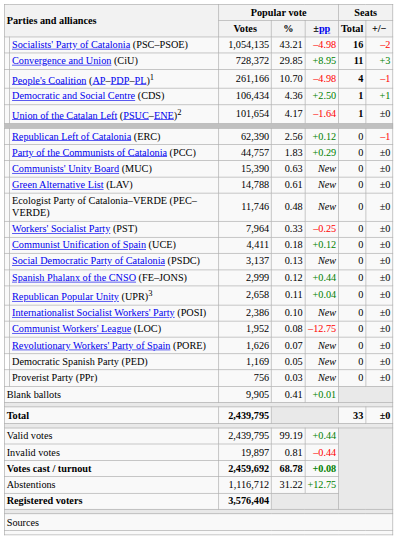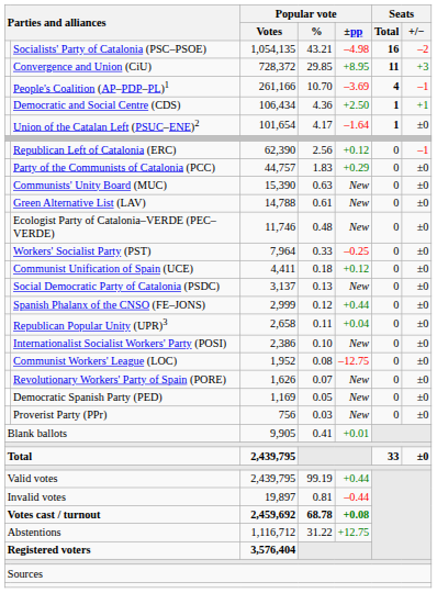People's Coalition (AP–PDP–PL)1 | Popular vote / ±pp: –4.98 -> –3.69
